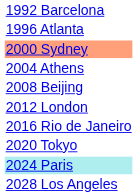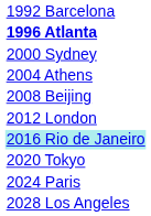1996 Atlanta | column 1: normal -> bold
2000 Sydney | column 1: lightsalmon background -> no background
2016 Rio de Janeiro | column 1: no background -> paleturquoise background
2024 Paris | column 1: paleturquoise background -> no background
